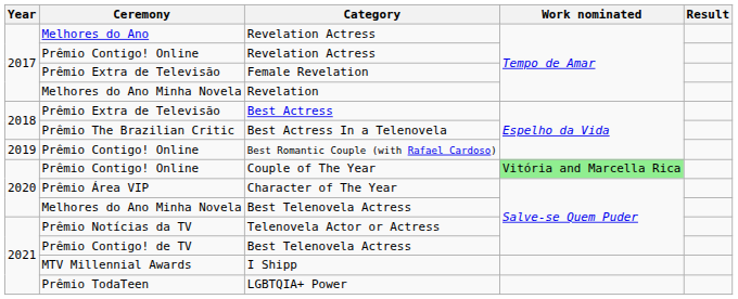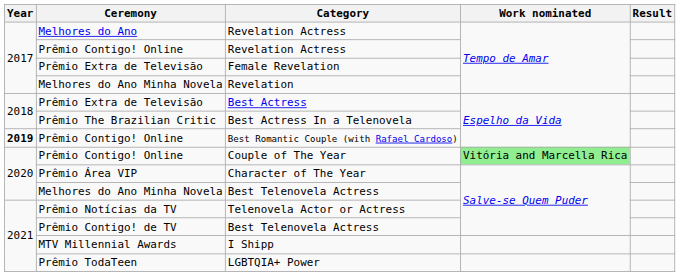Best Romantic Couple (with Rafael Cardoso) | Year: normal -> bold
